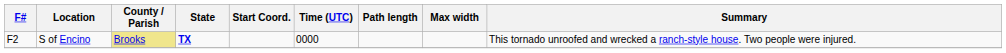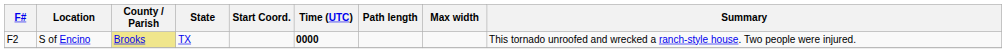S of Encino | State: bold -> normal
S of Encino | Time (UTC): normal -> bold
